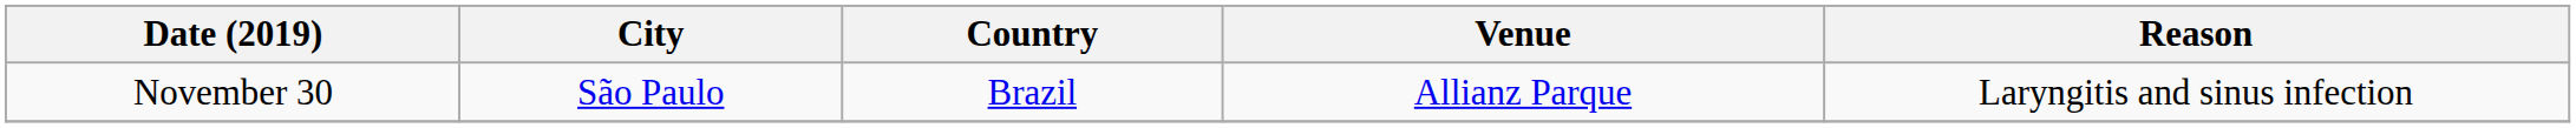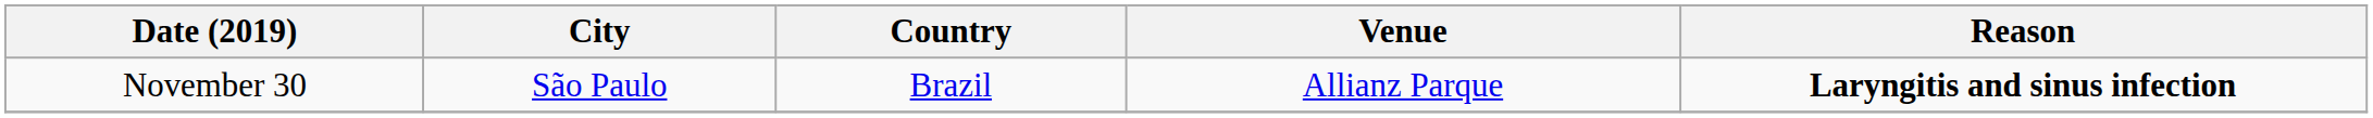November 30 | Reason: normal -> bold
